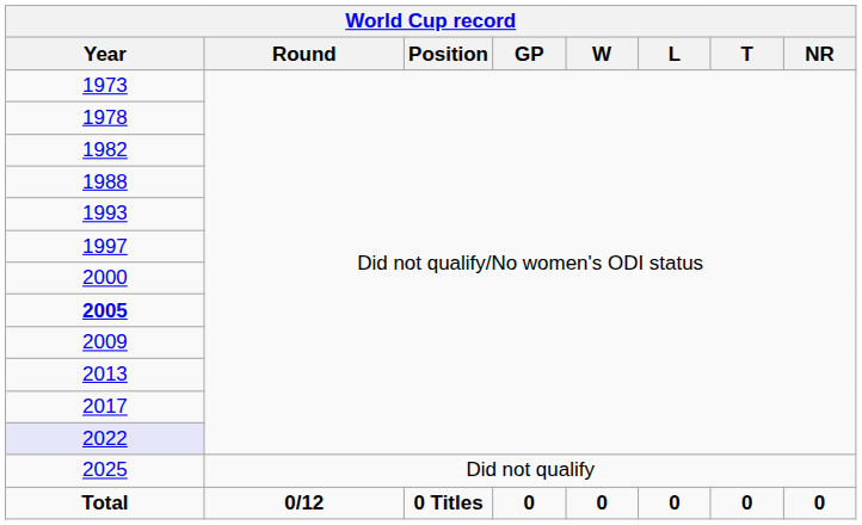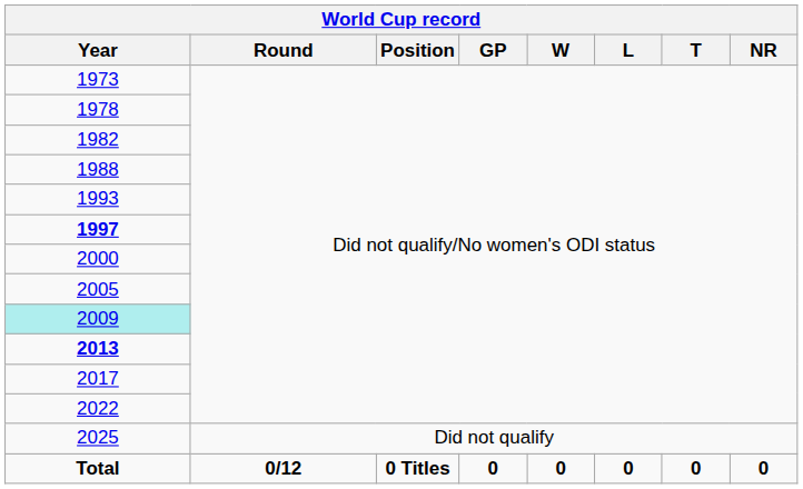1997 | World Cup record / Year: normal -> bold
2005 | World Cup record / Year: bold -> normal
2009 | World Cup record / Year: no background -> paleturquoise background
2013 | World Cup record / Year: normal -> bold
2022 | World Cup record / Year: lavender background -> no background
